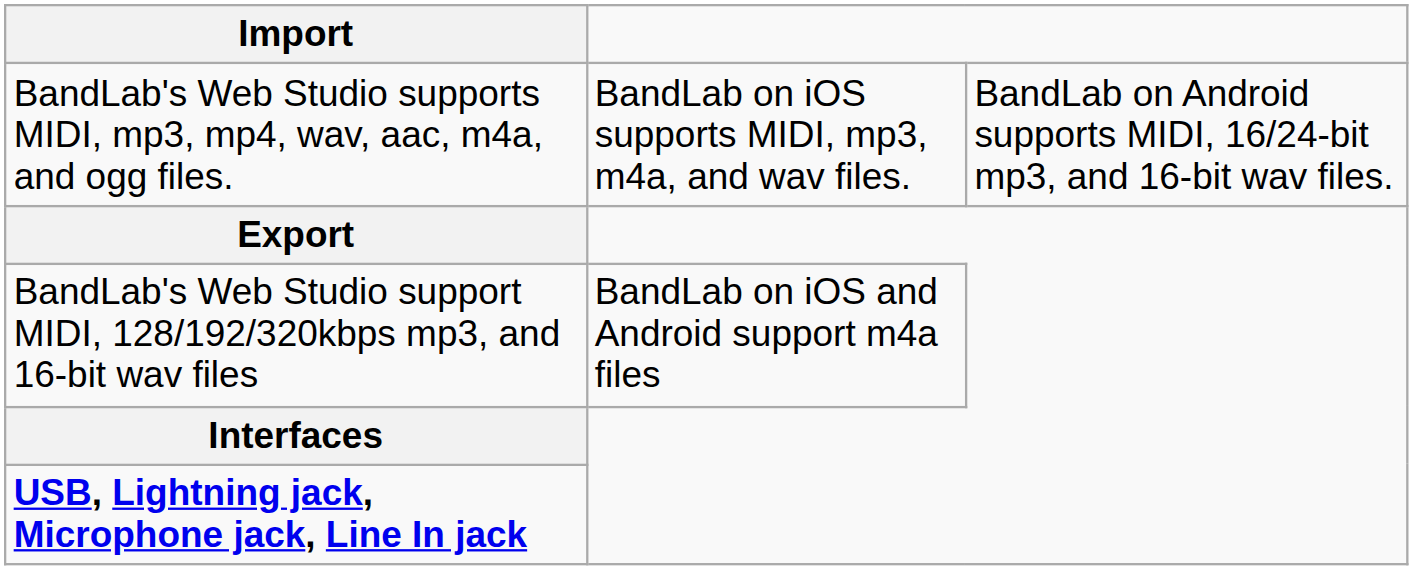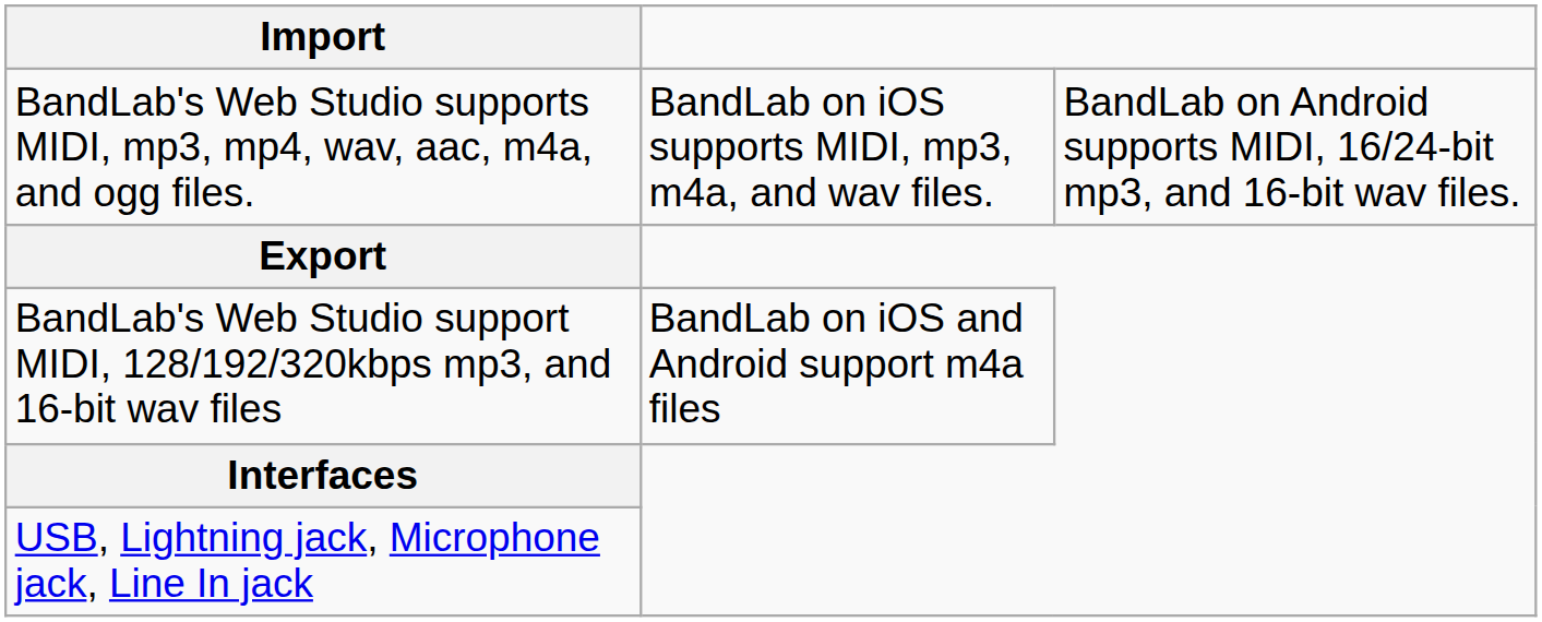USB, Lightning jack, Microphone jack, Line In jack | Import: bold -> normal
